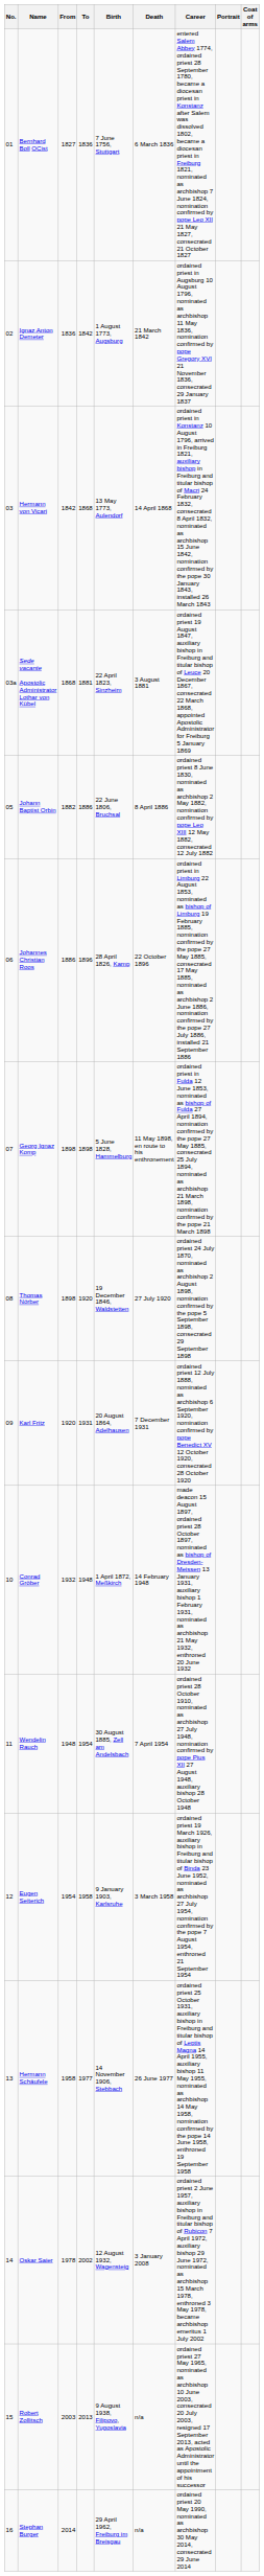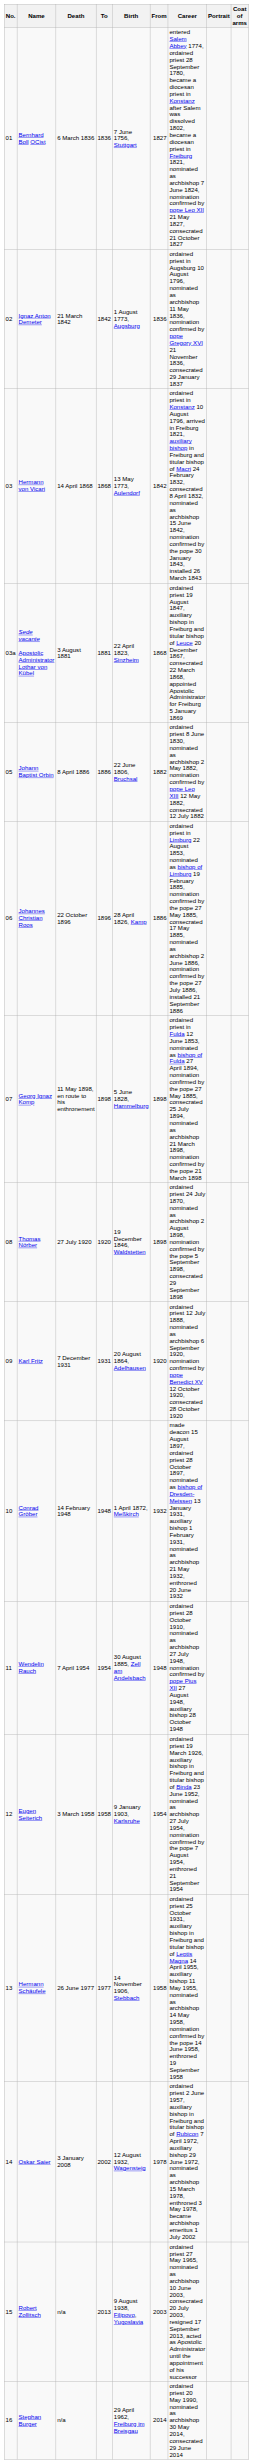columns swapped: From <-> Death
